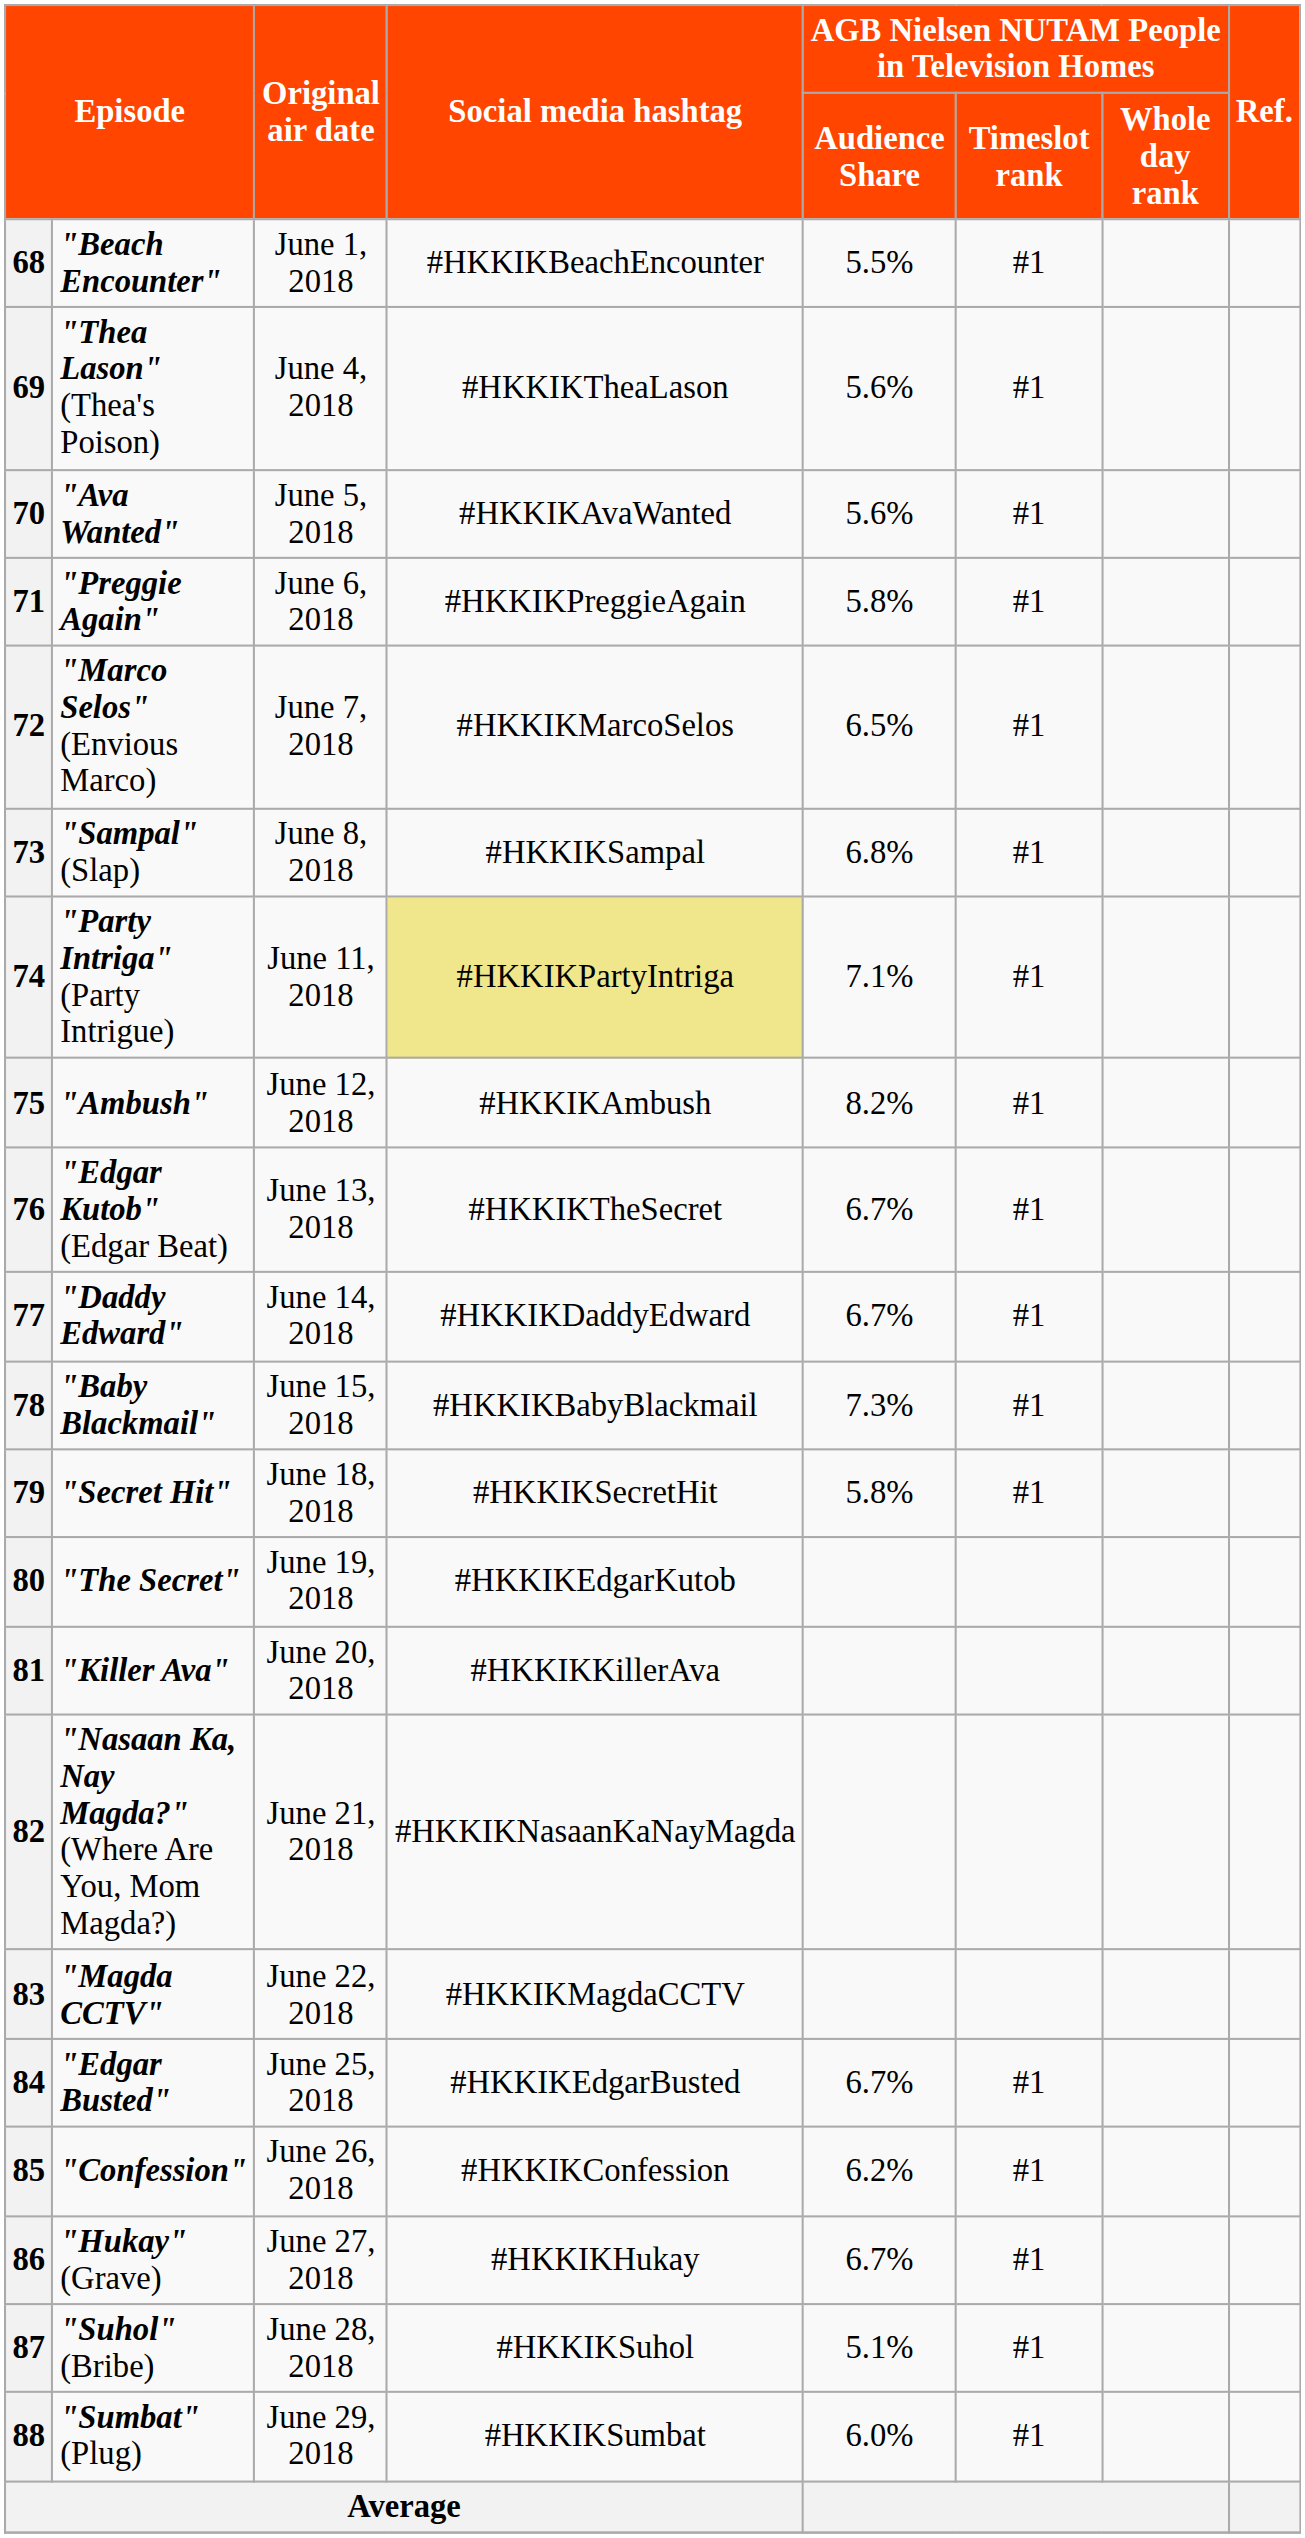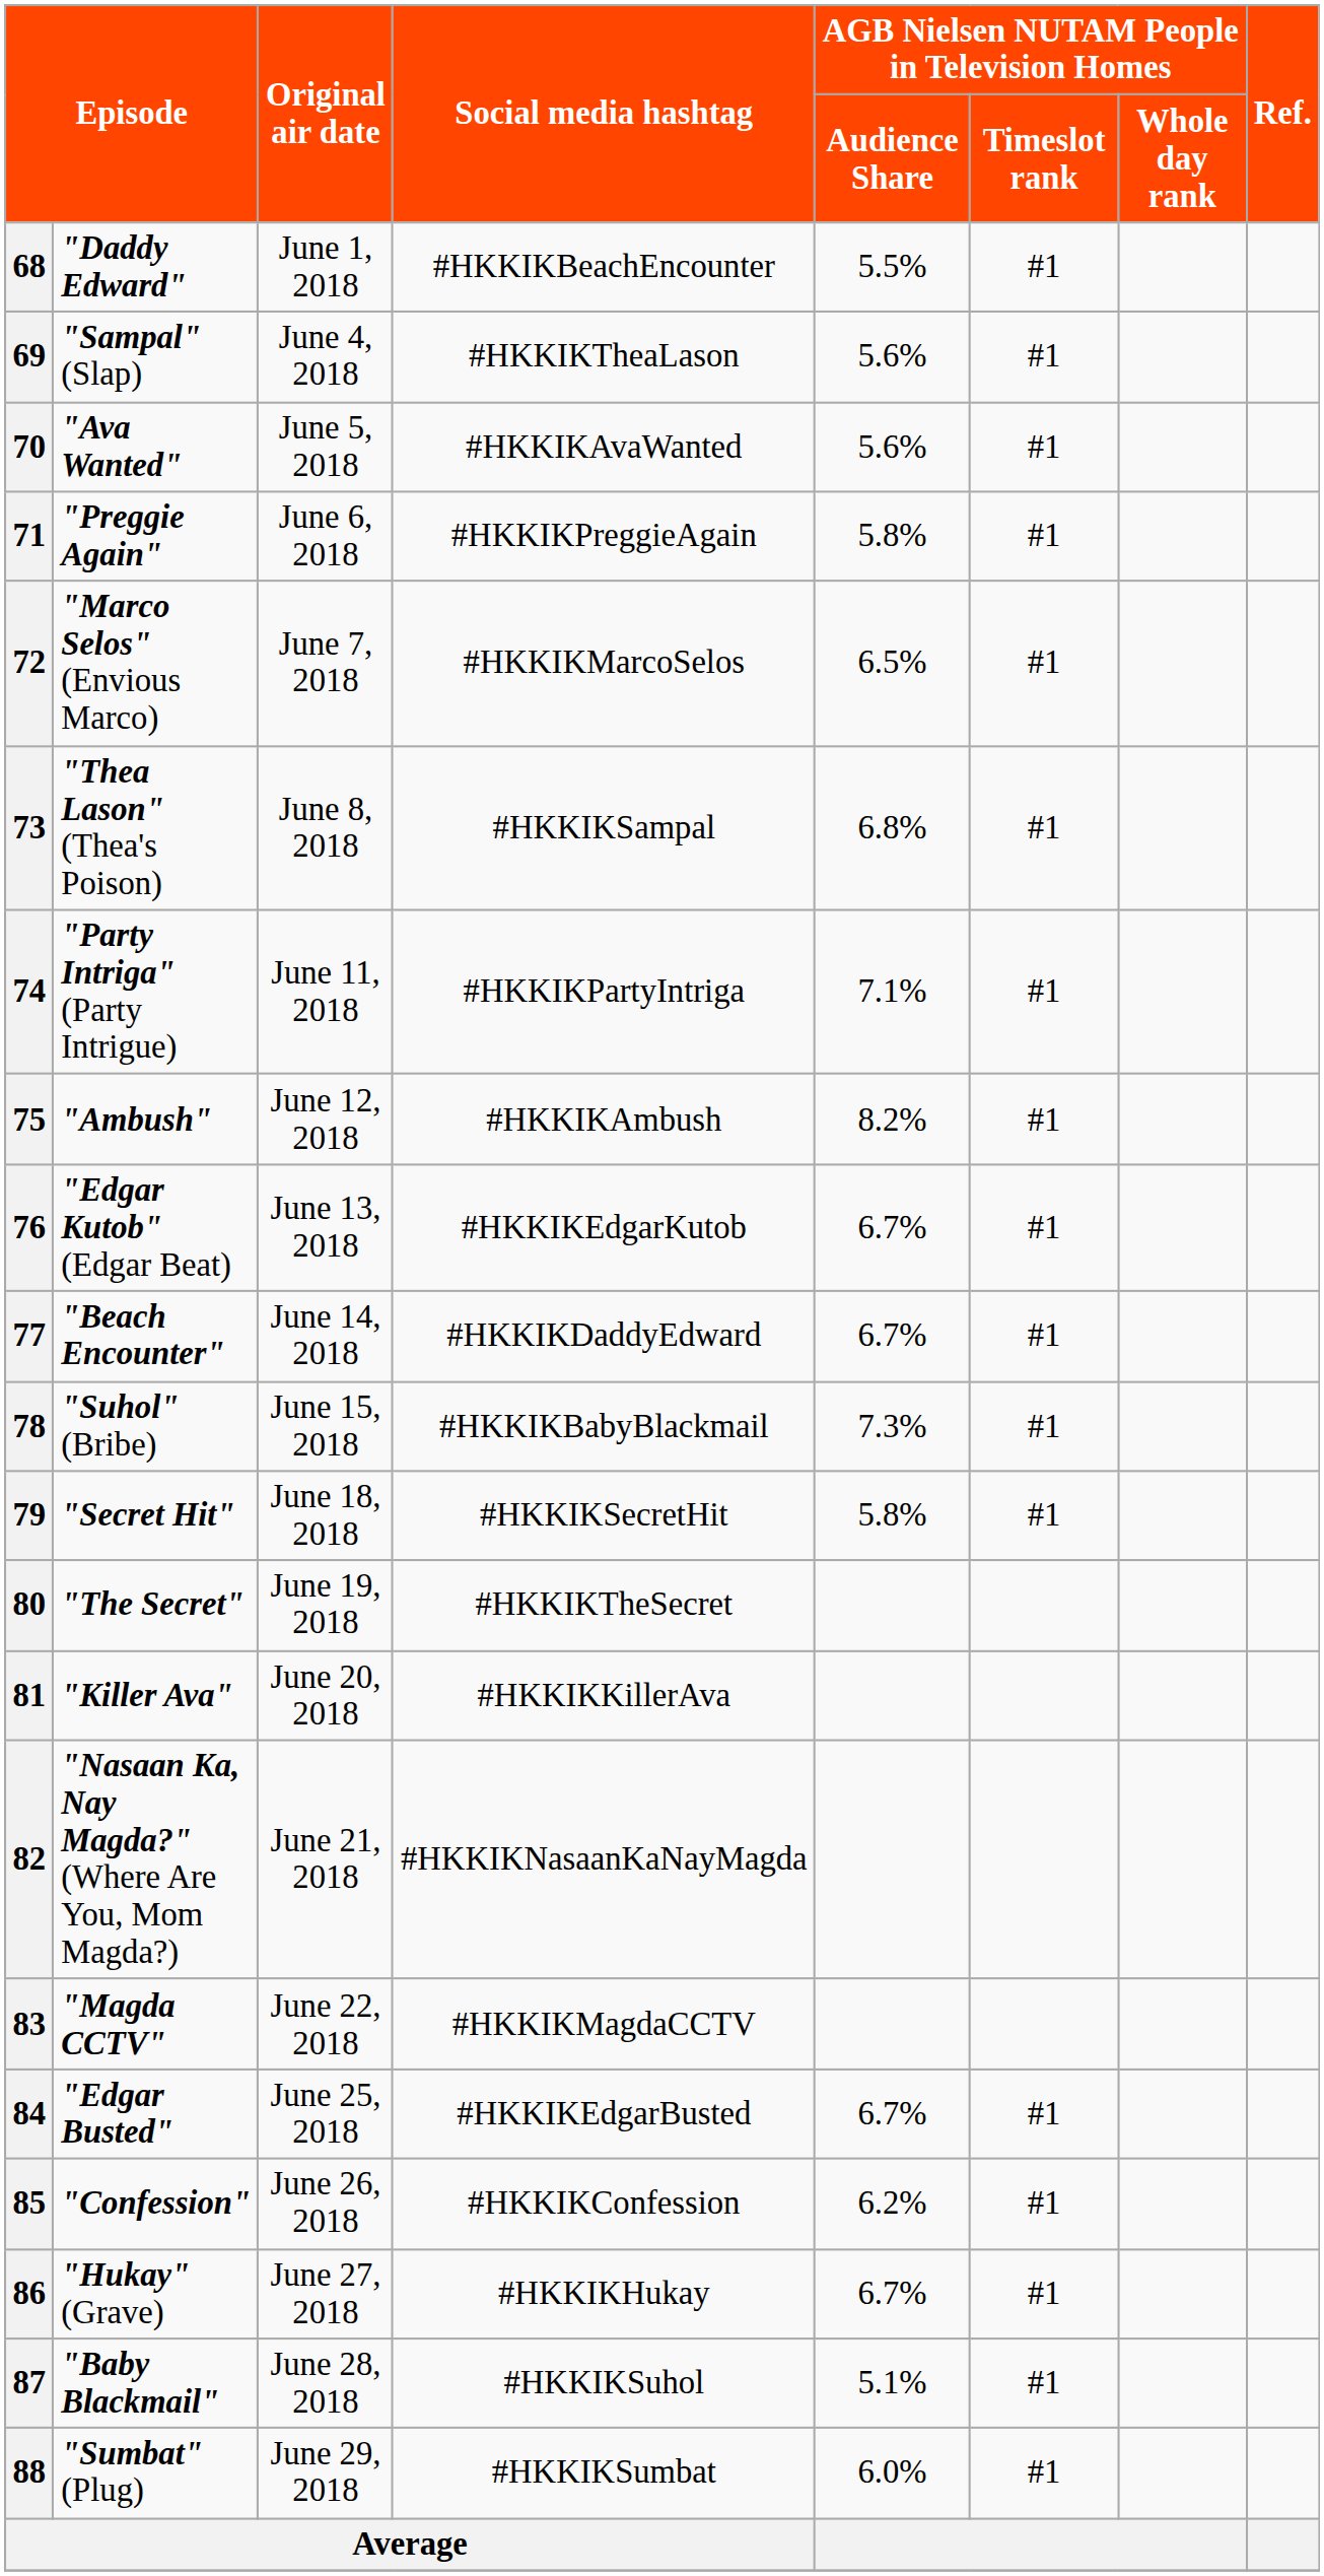68 | column 2: "Beach Encounter" -> "Daddy Edward"
69 | column 2: "Thea Lason" (Thea's Poison) -> "Sampal" (Slap)
73 | column 2: "Sampal" (Slap) -> "Thea Lason" (Thea's Poison)
74 | Social media hashtag: khaki background -> no background
76 | Social media hashtag: #HKKIKTheSecret -> #HKKIKEdgarKutob
77 | column 2: "Daddy Edward" -> "Beach Encounter"
78 | column 2: "Baby Blackmail" -> "Suhol" (Bribe)
80 | Social media hashtag: #HKKIKEdgarKutob -> #HKKIKTheSecret
87 | column 2: "Suhol" (Bribe) -> "Baby Blackmail"
